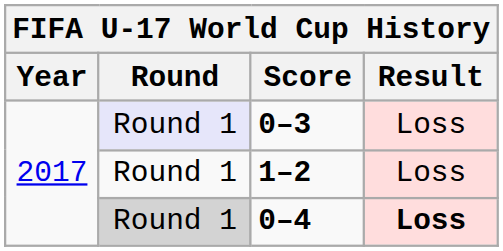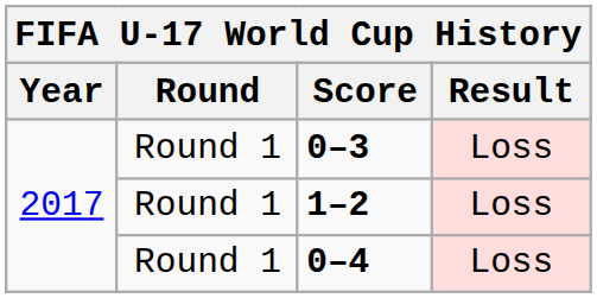0–3 | Round: lavender background -> no background
0–4 | Round: lightgrey background -> no background
0–4 | Result: bold -> normal
